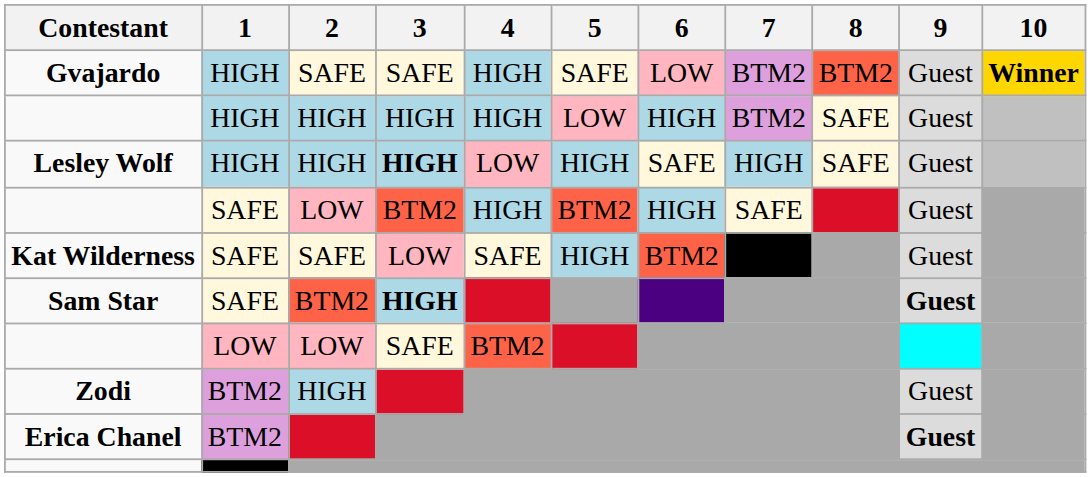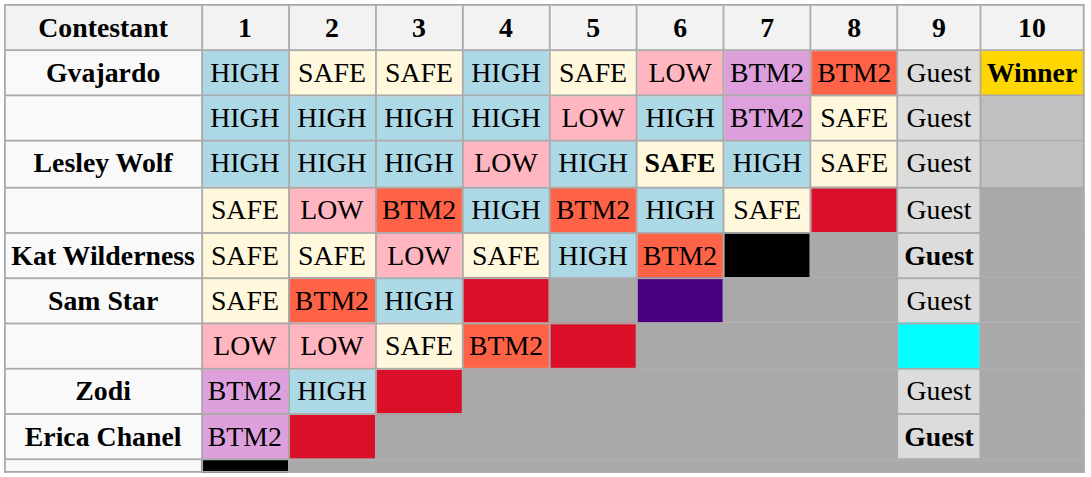Lesley Wolf | 3: bold -> normal
Lesley Wolf | 6: normal -> bold
Kat Wilderness | 9: normal -> bold
Sam Star | 3: bold -> normal
Sam Star | 9: bold -> normal
